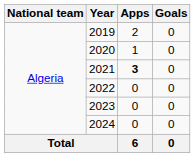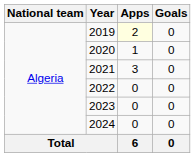2019 | Apps: no background -> lightyellow background
2021 | Apps: bold -> normal
